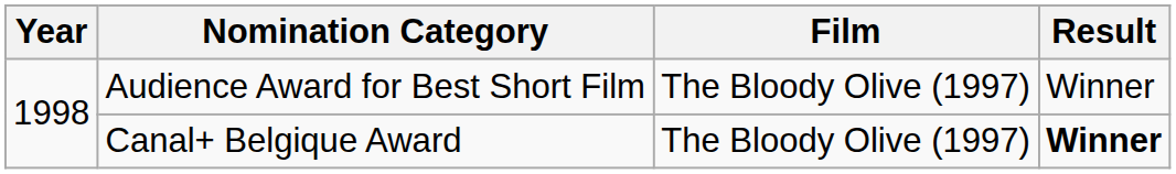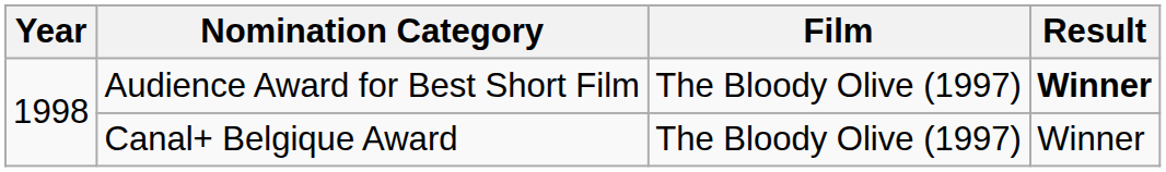Audience Award for Best Short Film | Result: normal -> bold
Canal+ Belgique Award | Result: bold -> normal
